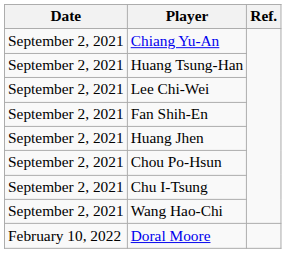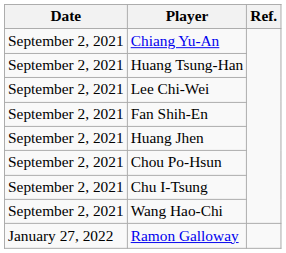+ row: January 27, 2022 | Ramon Galloway
- row: February 10, 2022 | Doral Moore
